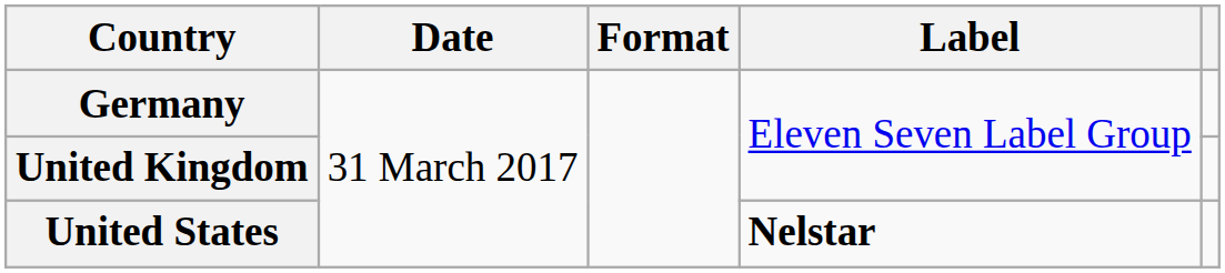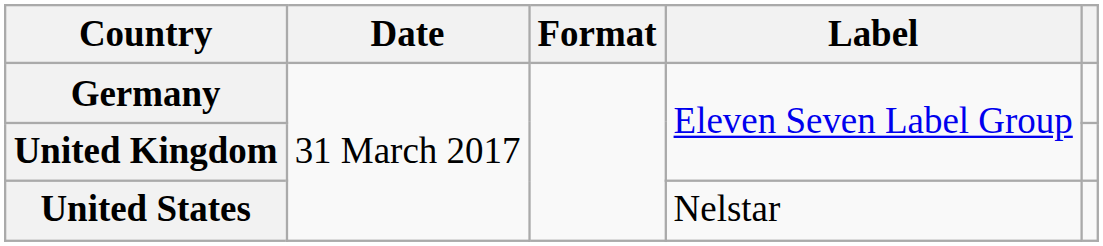United States | Label: bold -> normal
